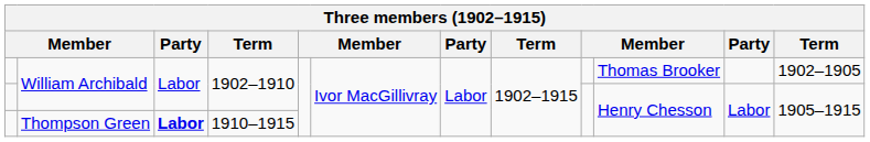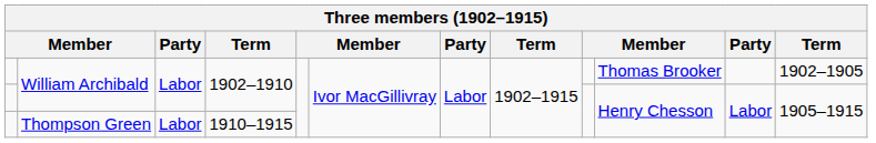Thompson Green | column 3: bold -> normal
